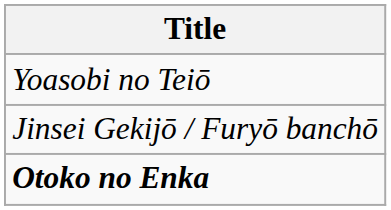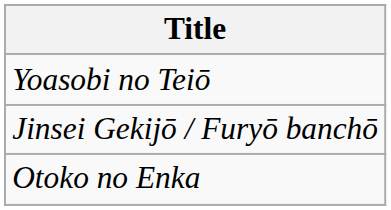row 4 | column 1: bold -> normal
